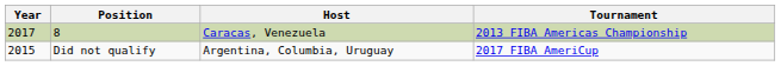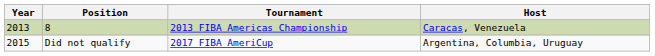columns swapped: Tournament <-> Host
8 | Year: 2017 -> 2013
